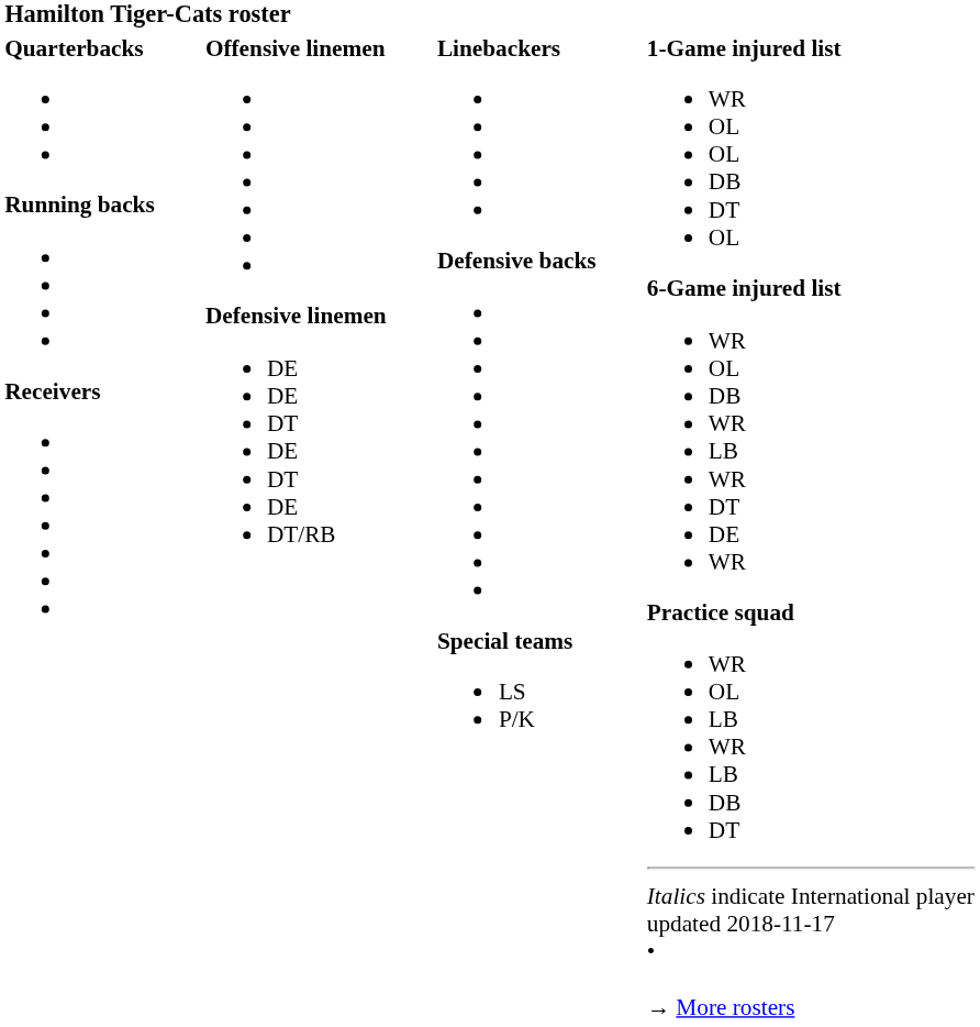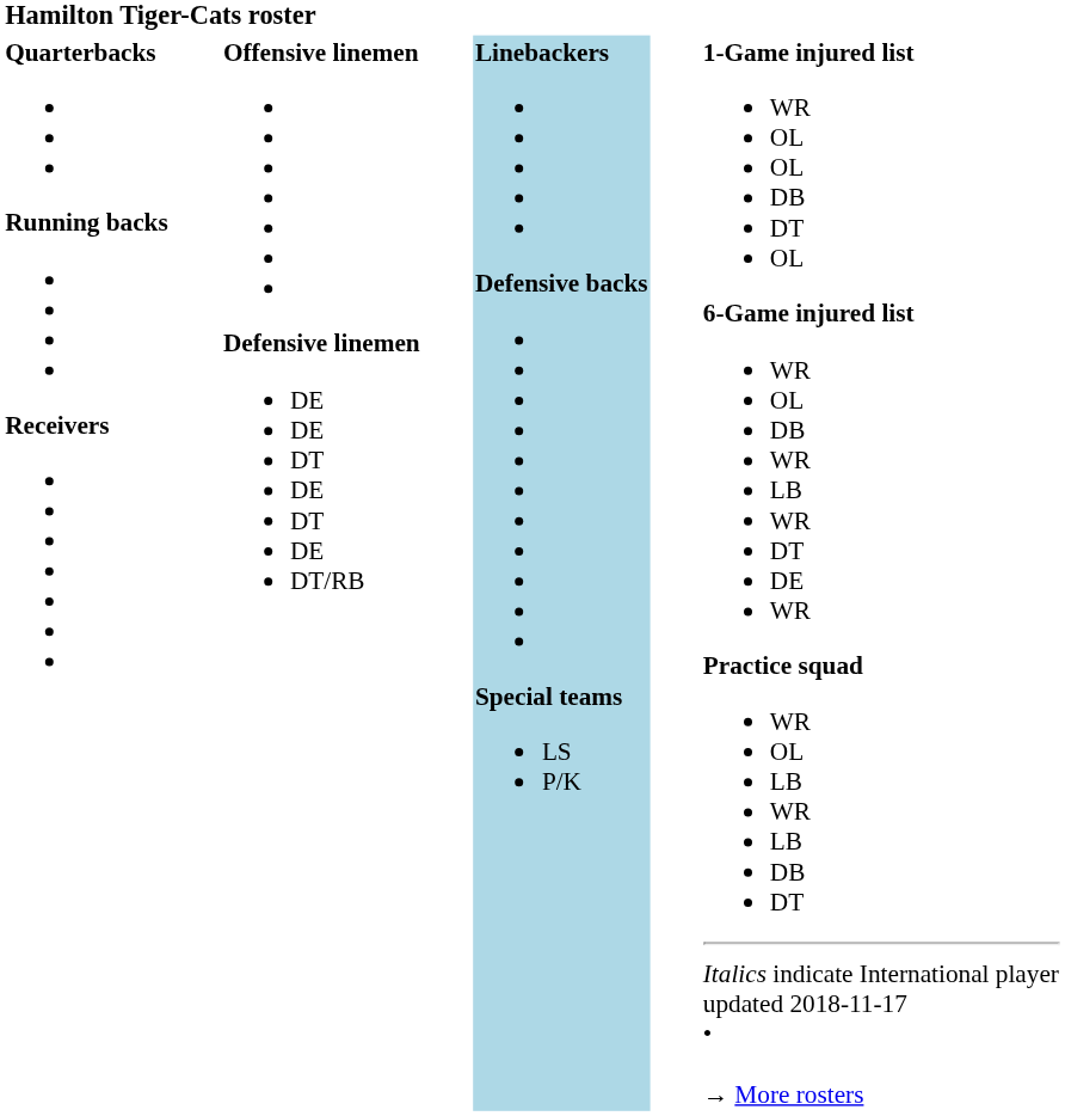Quarterbacks Running backs Receivers | column 3: no background -> lightblue background
